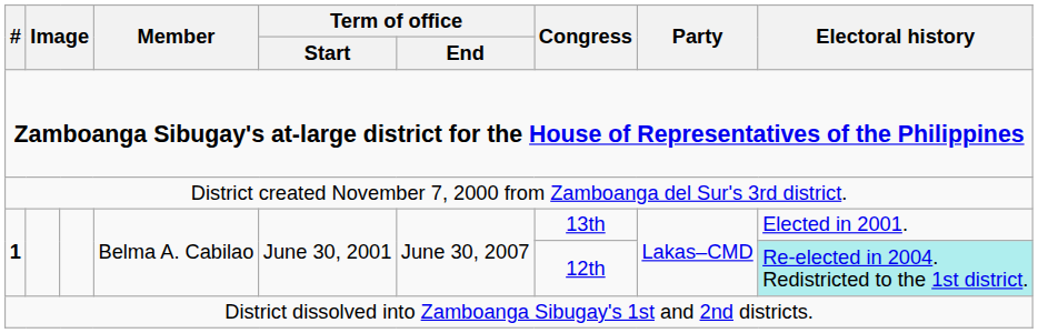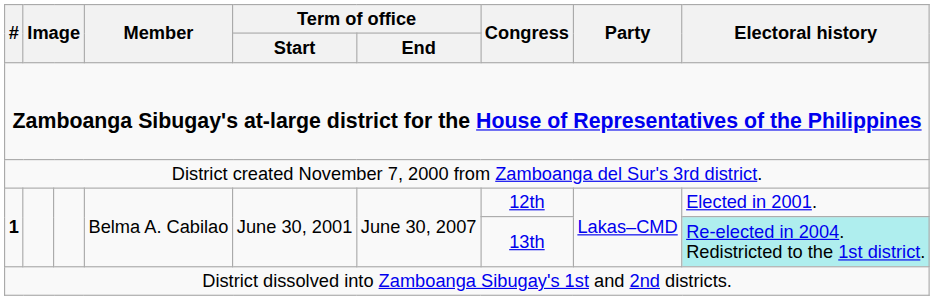row 5 | Congress: 13th -> 12th
row 6 | Congress: 12th -> 13th
